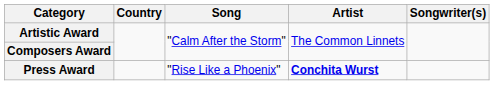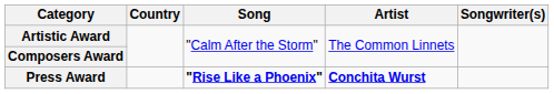Press Award | Song: normal -> bold
